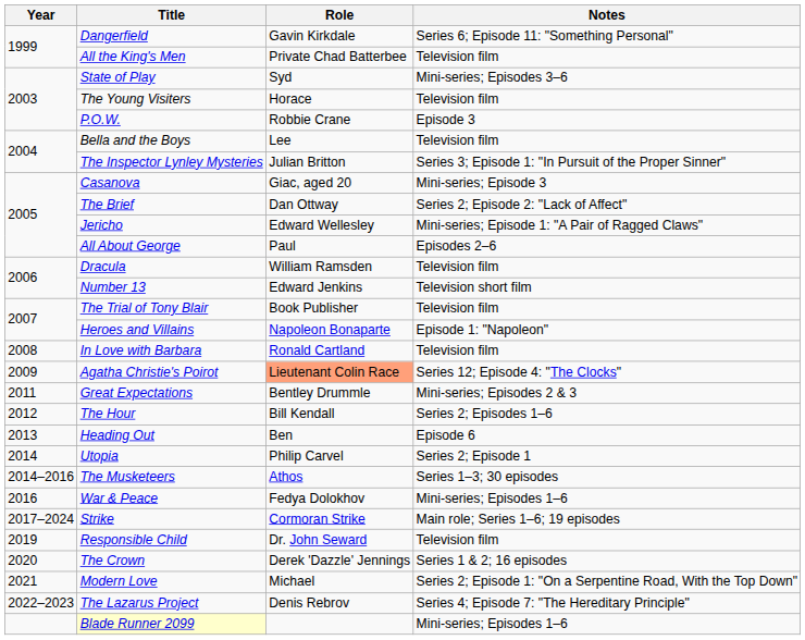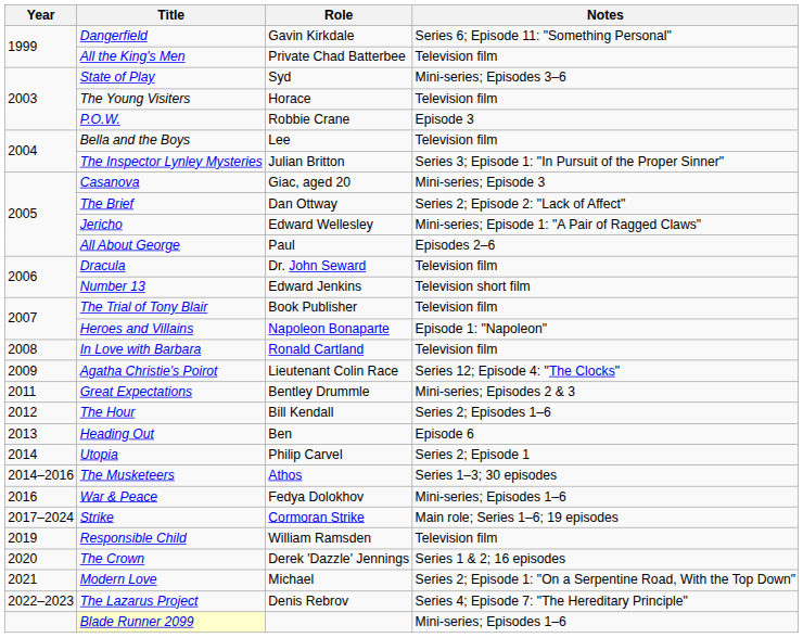Dracula | Role: William Ramsden -> Dr. John Seward
Agatha Christie's Poirot | Role: lightsalmon background -> no background
Responsible Child | Role: Dr. John Seward -> William Ramsden
